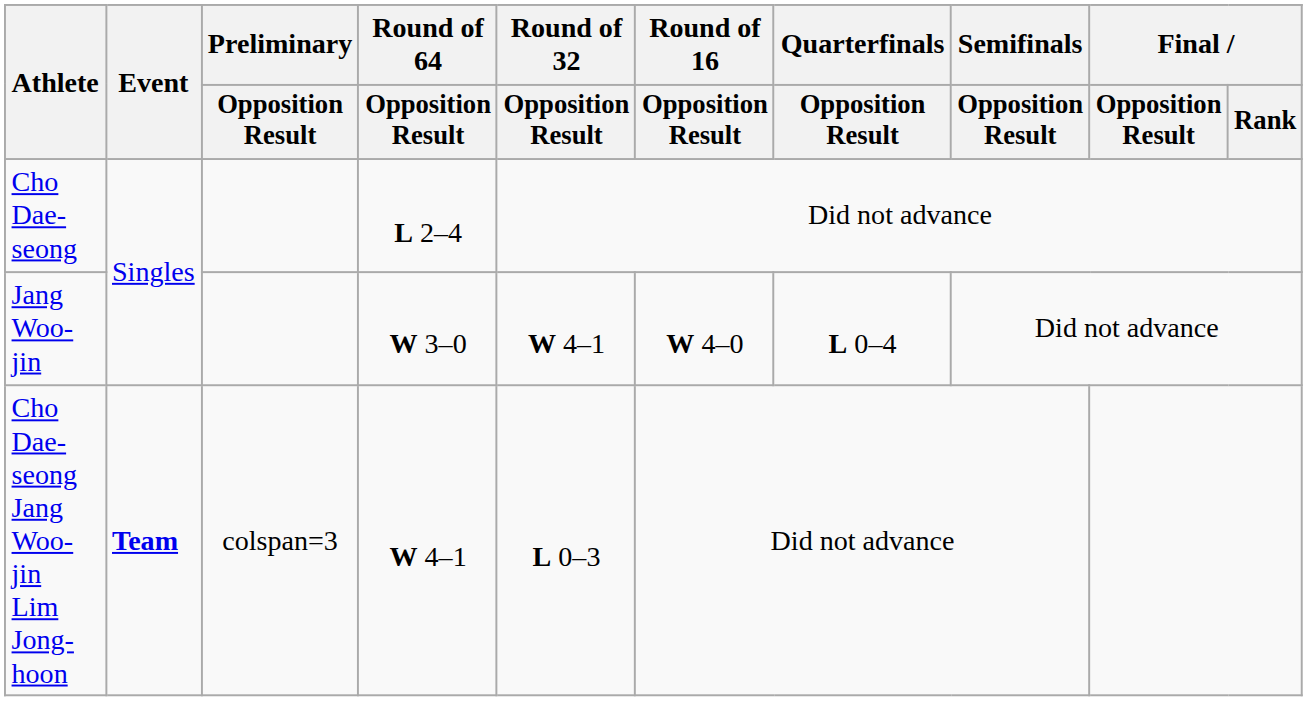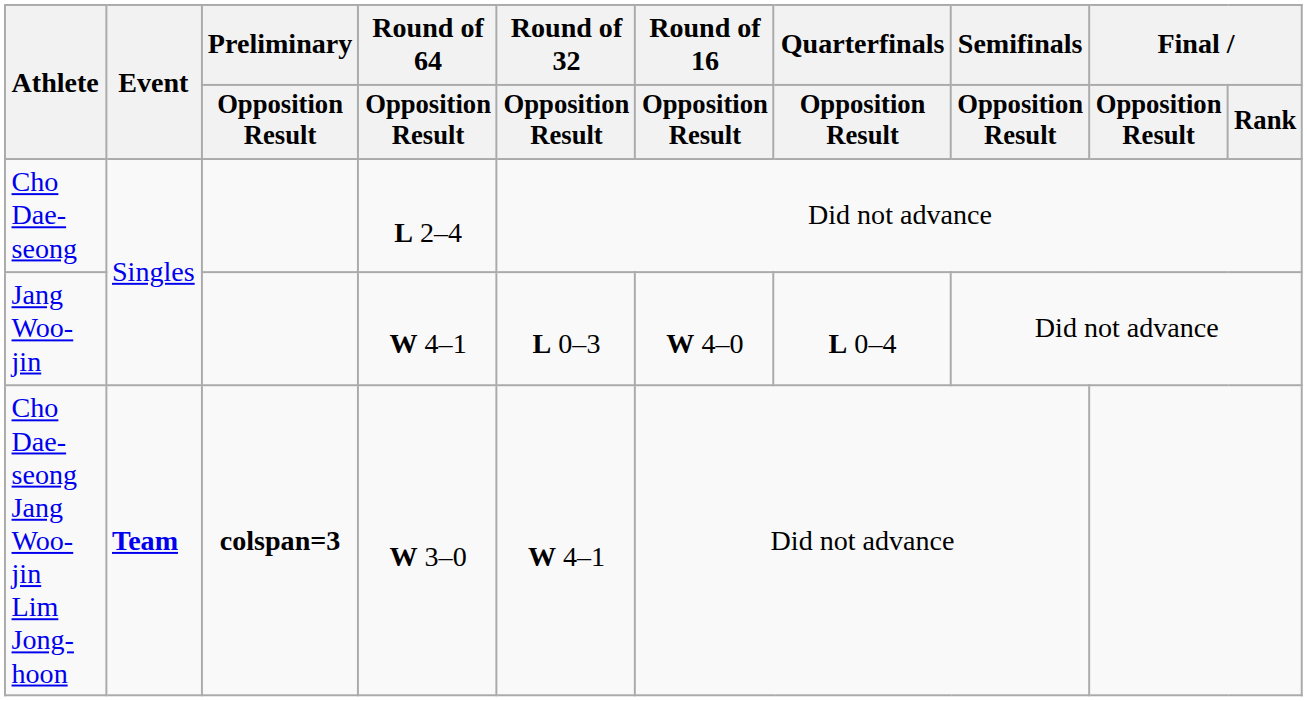Jang Woo-jin | Round of 64 / Opposition Result: W 3–0 -> W 4–1
Jang Woo-jin | Round of 32 / Opposition Result: W 4–1 -> L 0–3
Cho Dae-seong Jang Woo-jin Lim Jong-hoon | Preliminary / Opposition Result: normal -> bold
Cho Dae-seong Jang Woo-jin Lim Jong-hoon | Round of 64 / Opposition Result: W 4–1 -> W 3–0
Cho Dae-seong Jang Woo-jin Lim Jong-hoon | Round of 32 / Opposition Result: L 0–3 -> W 4–1
